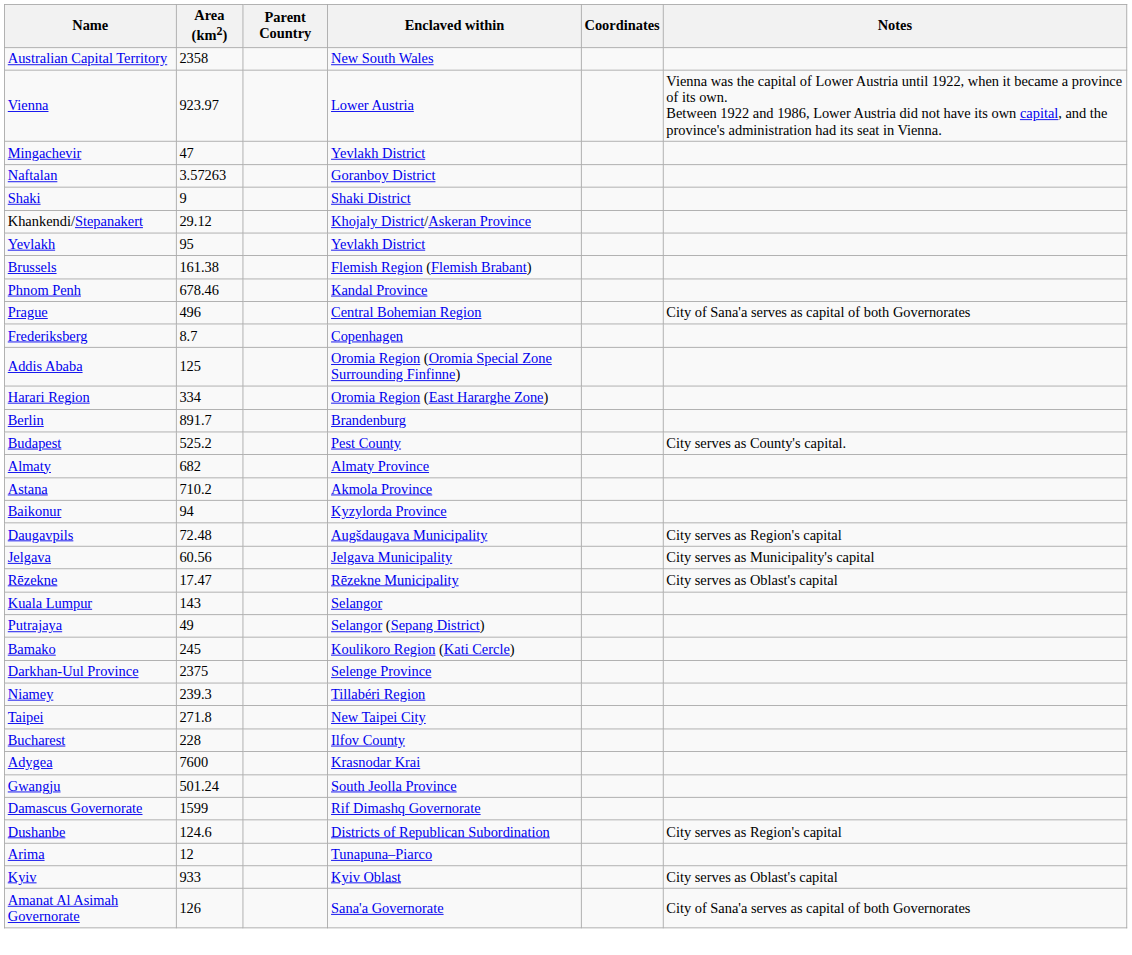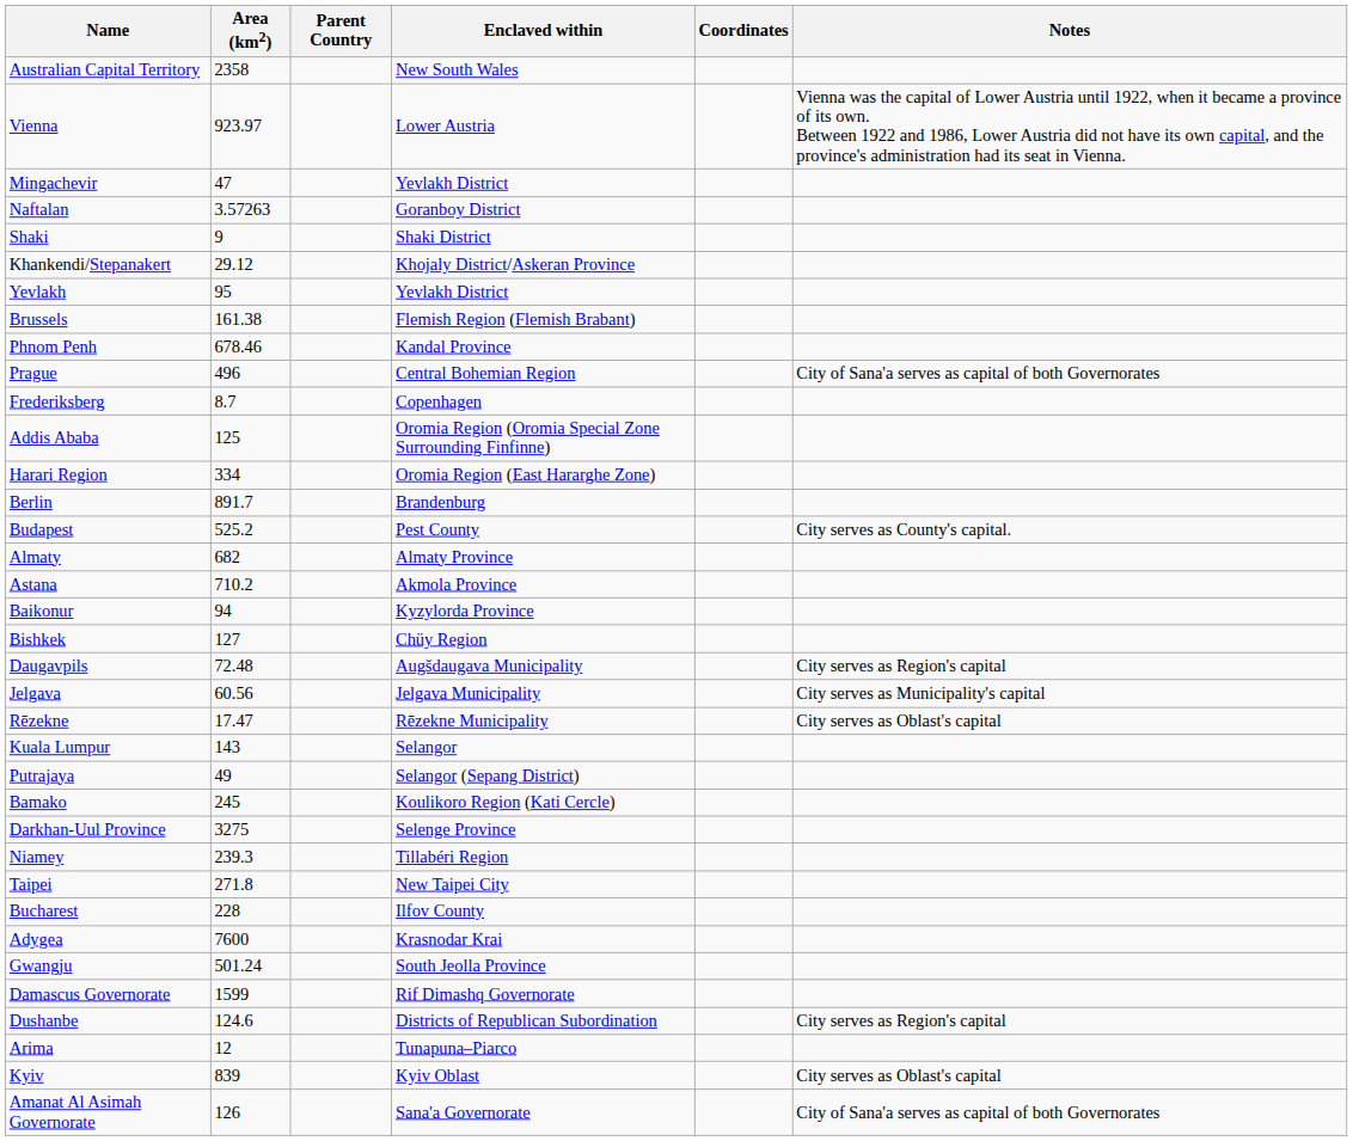+ row: Bishkek | 127 | Chüy Region
Darkhan-Uul Province | Area (km2): 2375 -> 3275
Kyiv | Area (km2): 933 -> 839
